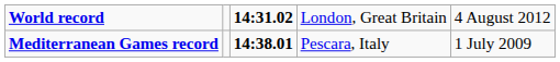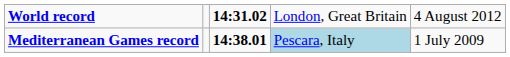Mediterranean Games record | column 4: no background -> lightblue background
